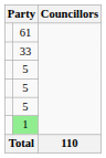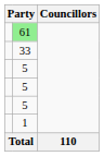61 | column 2: no background -> lightgreen background
1 | column 2: lightgreen background -> no background
